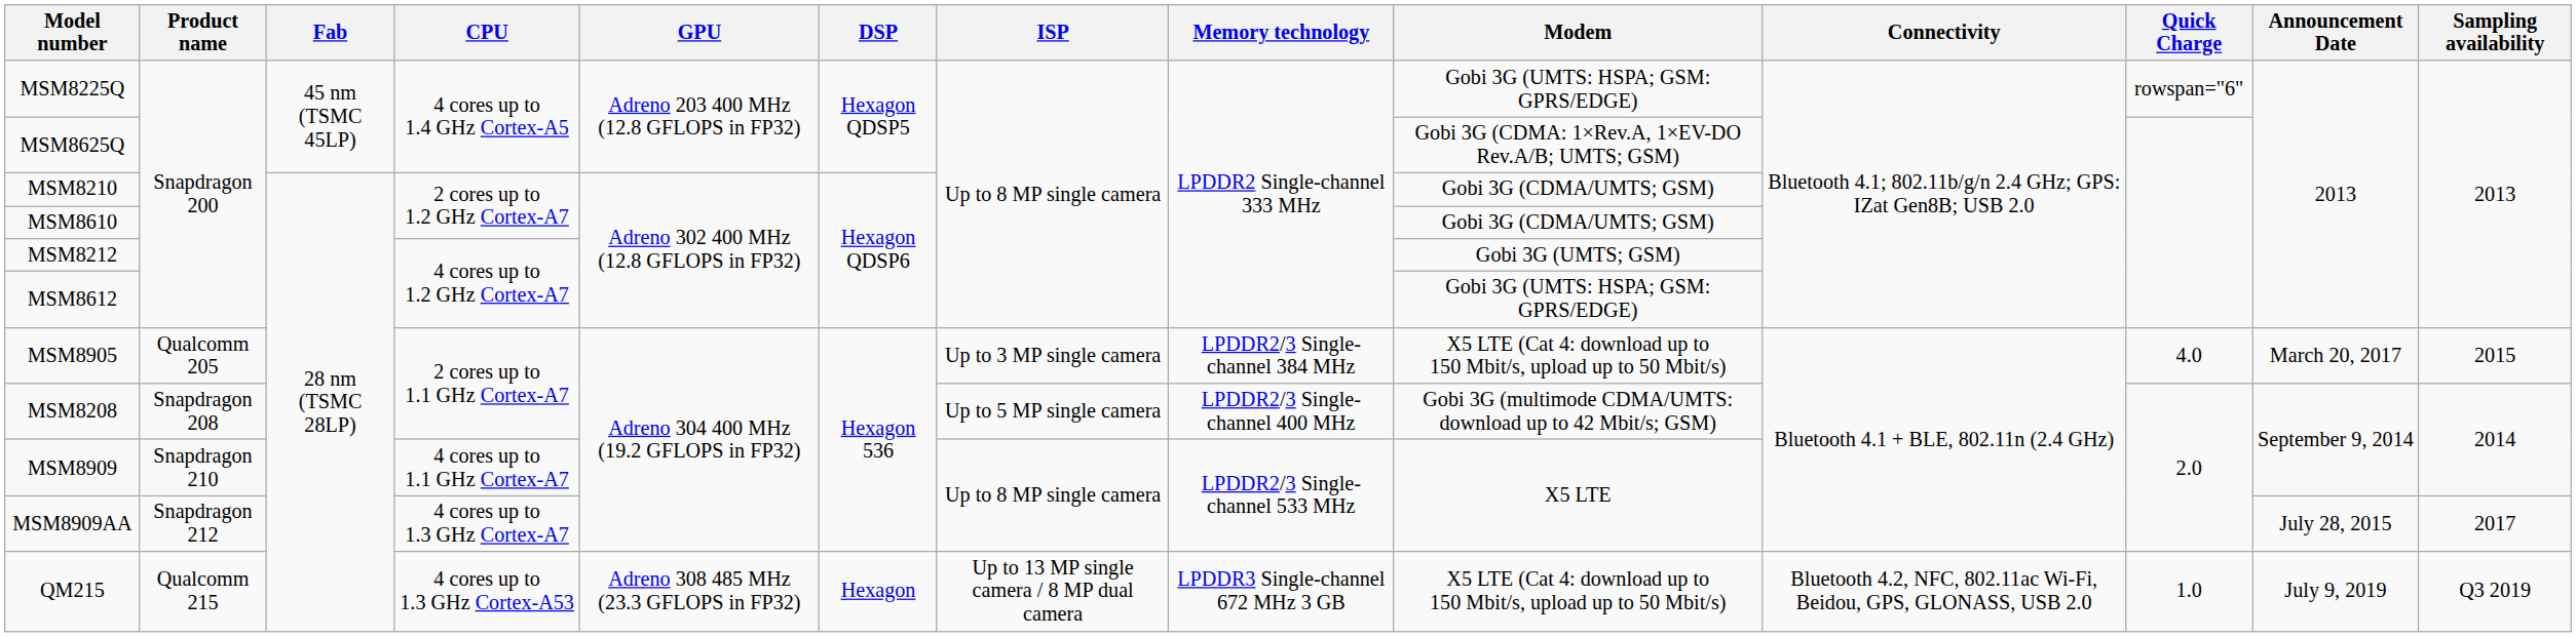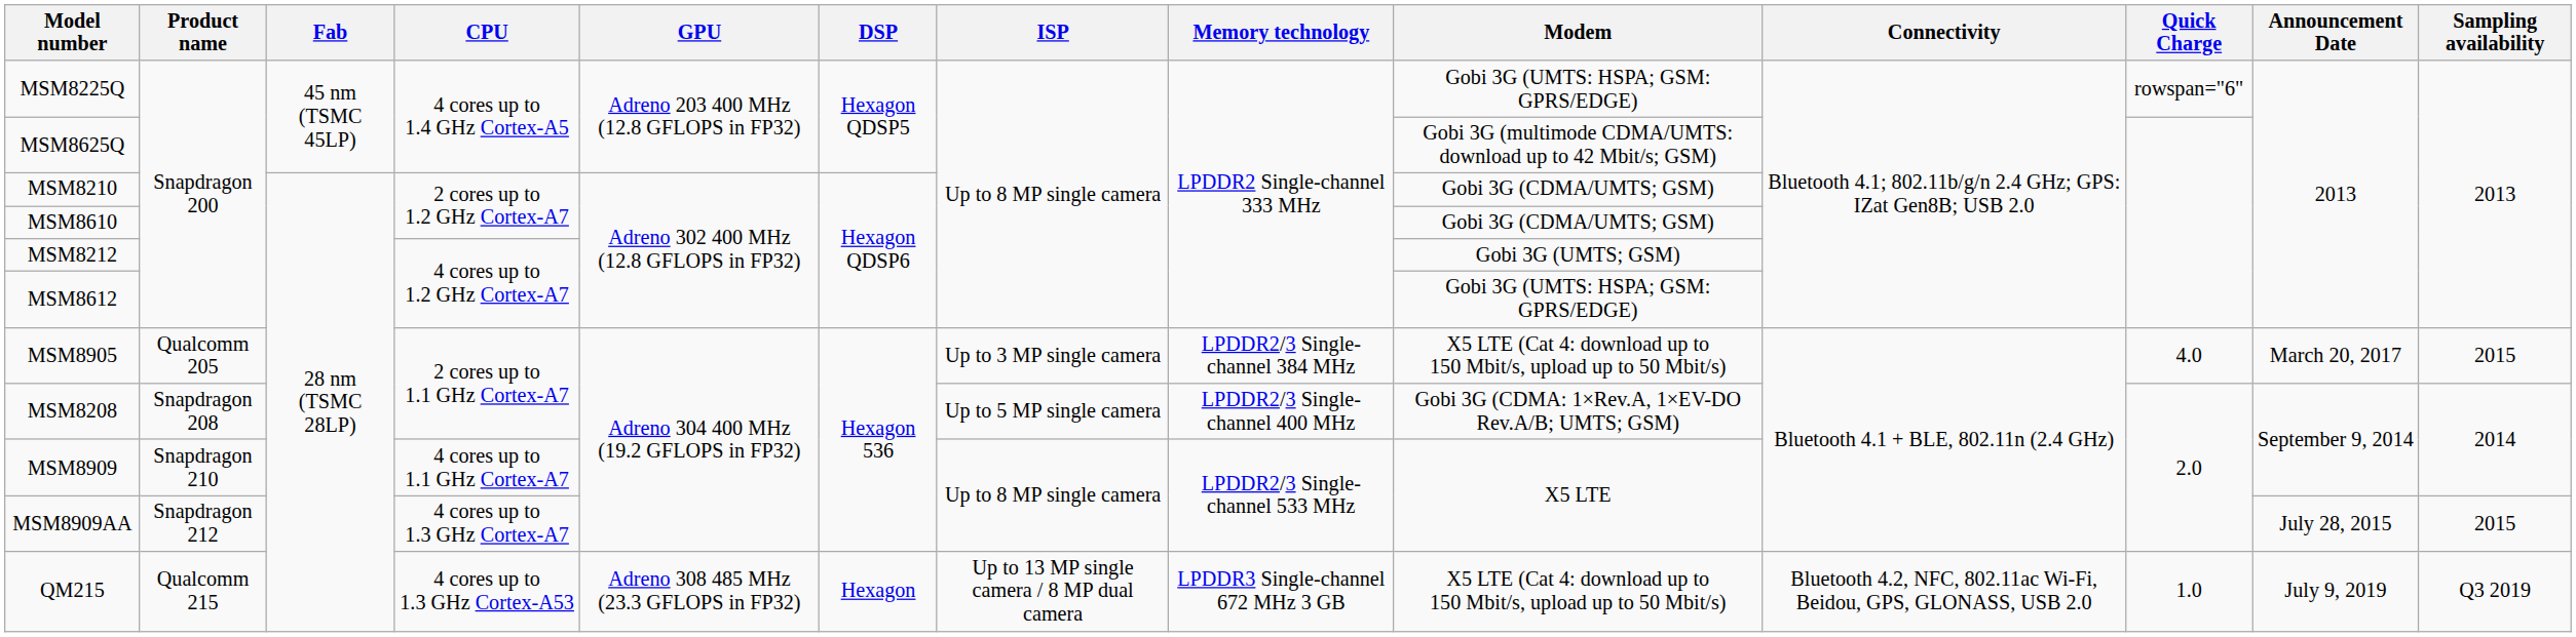MSM8625Q | Modem: Gobi 3G (CDMA: 1×Rev.A, 1×EV-DO Rev.A/B; UMTS; GSM) -> Gobi 3G (multimode CDMA/UMTS: download up to 42 Mbit/s; GSM)
MSM8208 | Modem: Gobi 3G (multimode CDMA/UMTS: download up to 42 Mbit/s; GSM) -> Gobi 3G (CDMA: 1×Rev.A, 1×EV-DO Rev.A/B; UMTS; GSM)
MSM8909AA | Sampling availability: 2017 -> 2015
